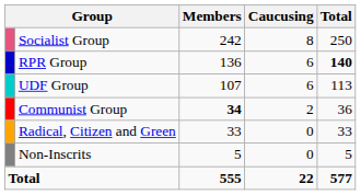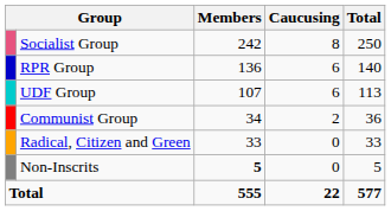RPR Group | Total: bold -> normal
Communist Group | Members: bold -> normal
Non-Inscrits | Members: normal -> bold
